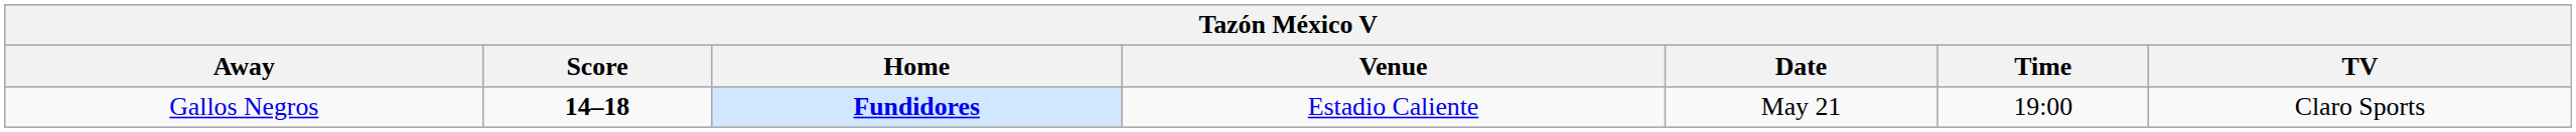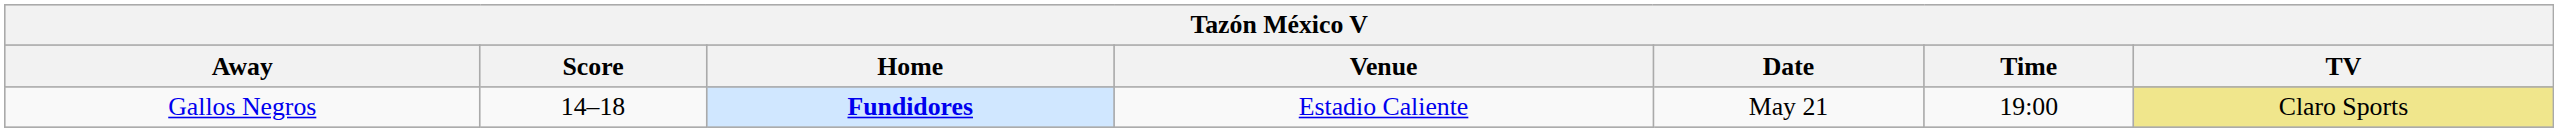Gallos Negros | Score: bold -> normal
Gallos Negros | TV: no background -> khaki background
